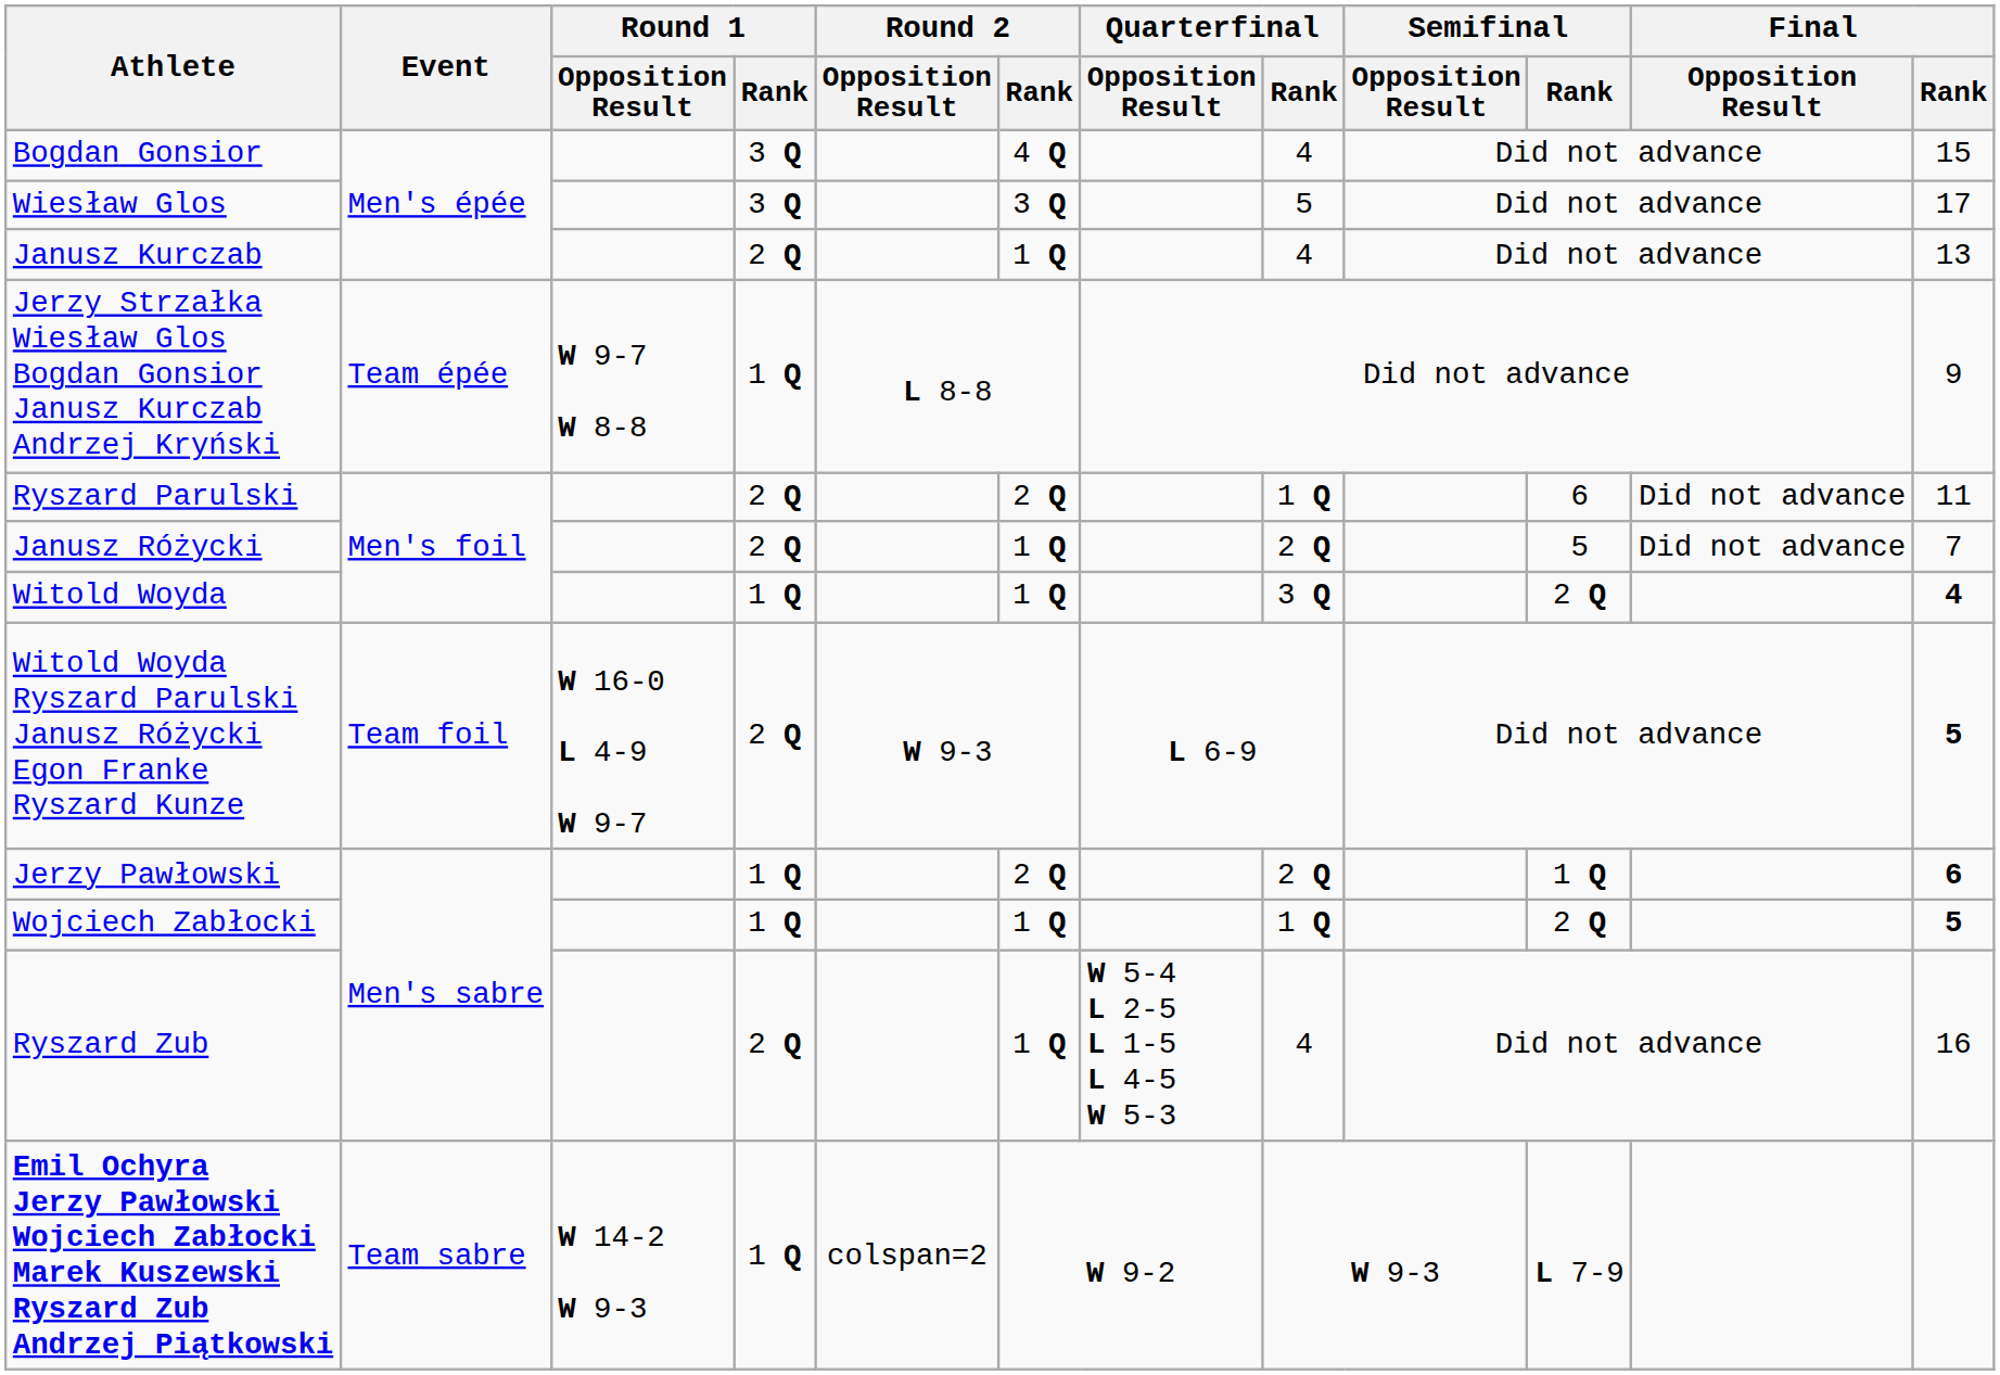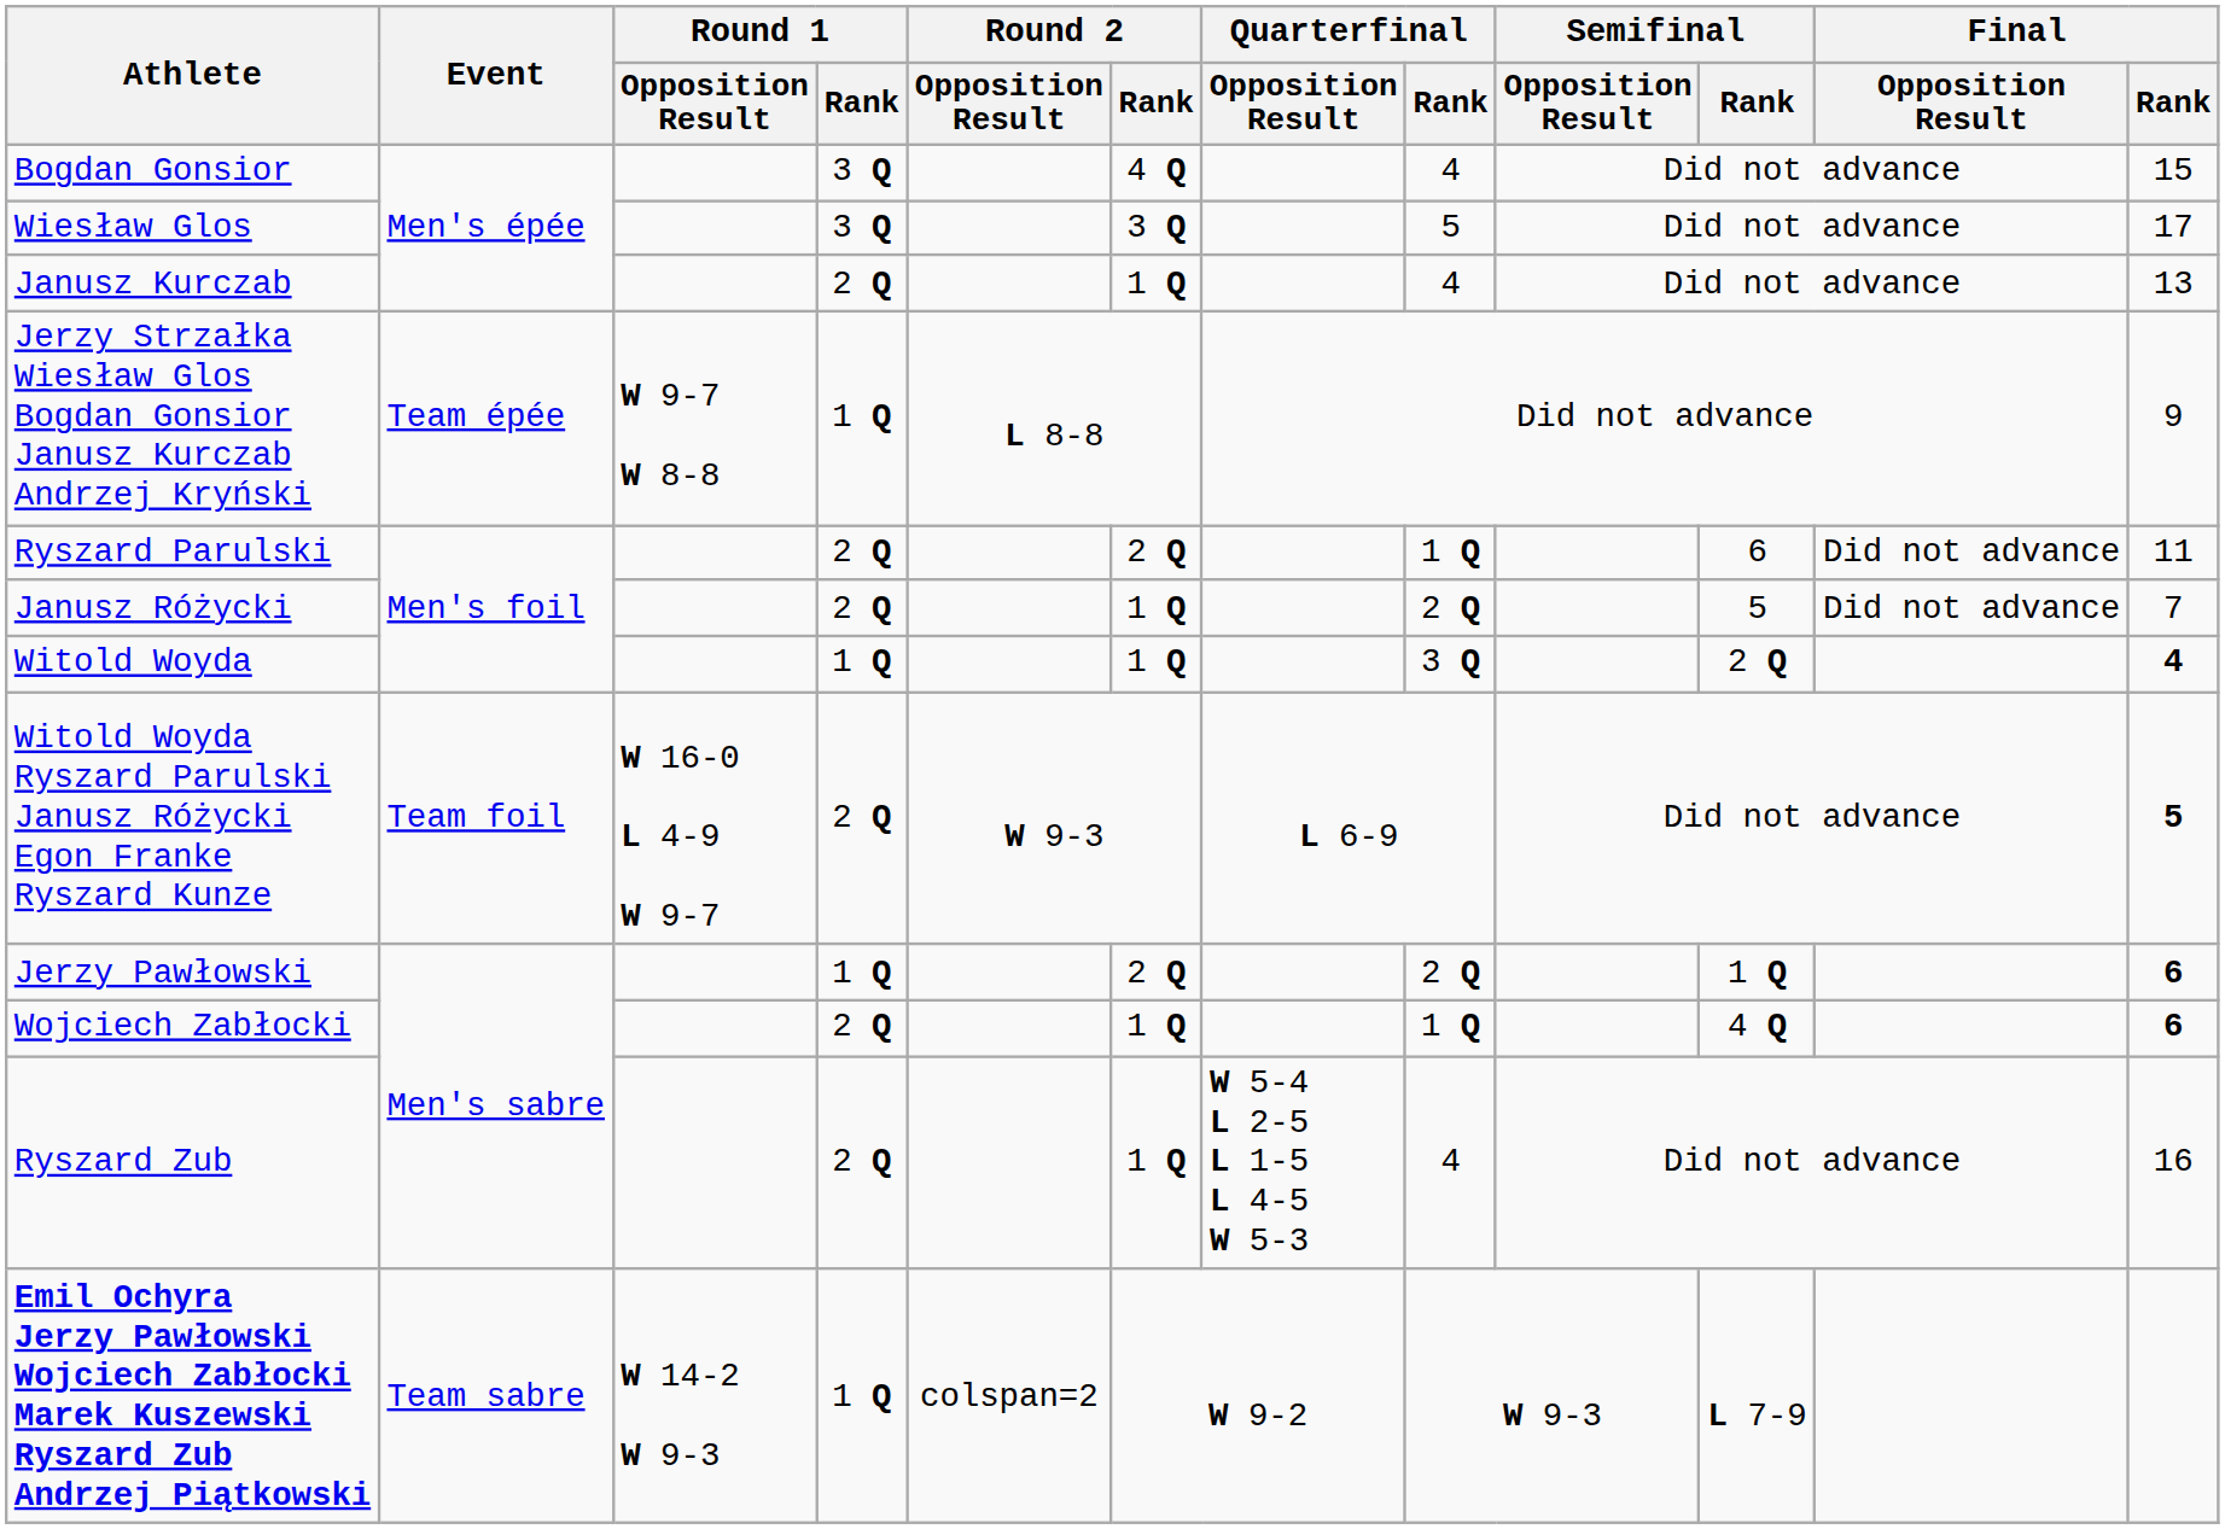Wojciech Zabłocki | Round 1 / Rank: 1 Q -> 2 Q
Wojciech Zabłocki | Semifinal / Rank: 2 Q -> 4 Q
Wojciech Zabłocki | Final / Rank: 5 -> 6
